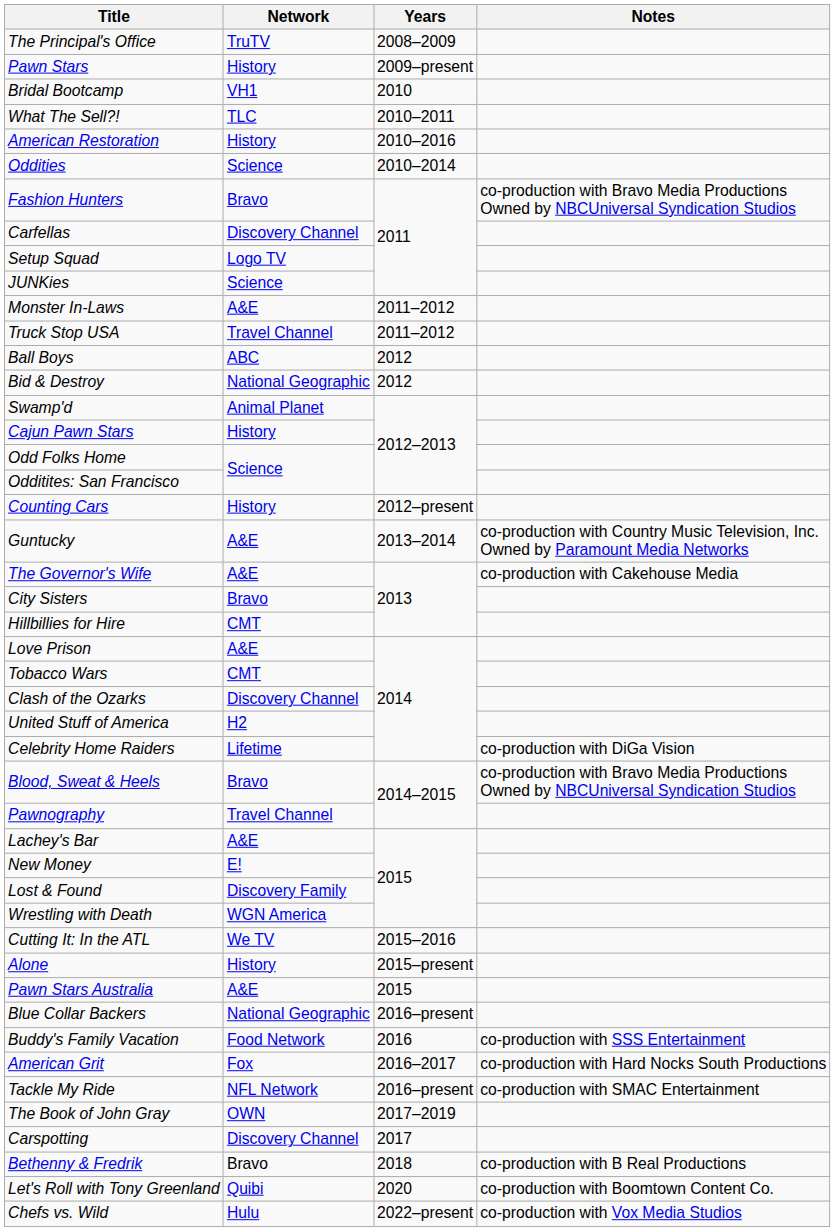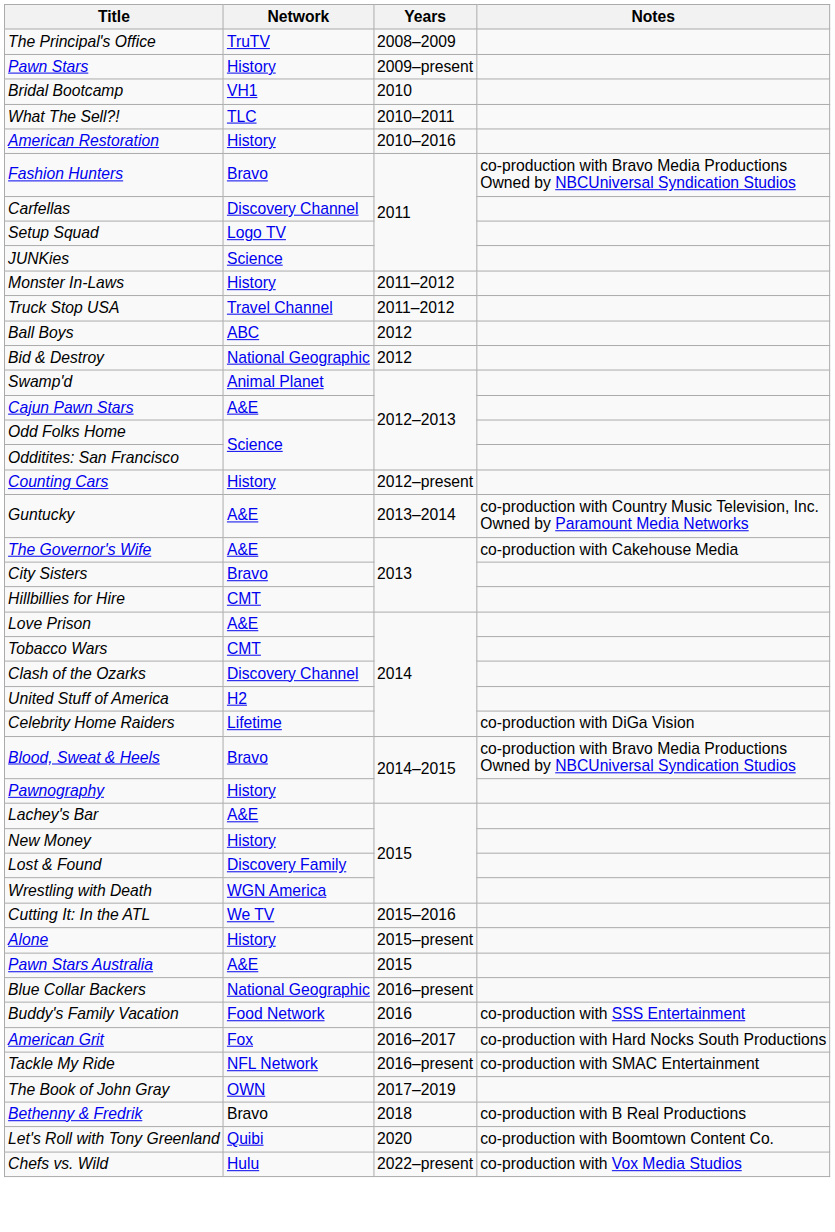- row: Oddities | Science | 2010–2014
Monster In-Laws | Network: A&E -> History
Cajun Pawn Stars | Network: History -> A&E
Pawnography | Network: Travel Channel -> History
New Money | Network: E! -> History
- row: Carspotting | Discovery Channel | 2017
